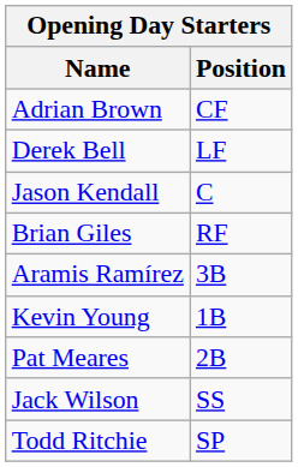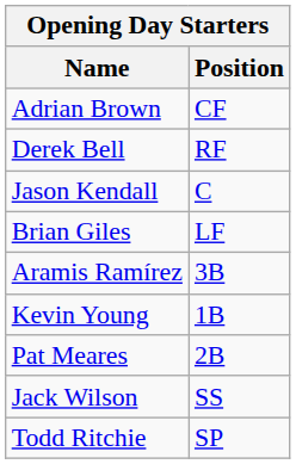Derek Bell | Position: LF -> RF
Brian Giles | Position: RF -> LF
